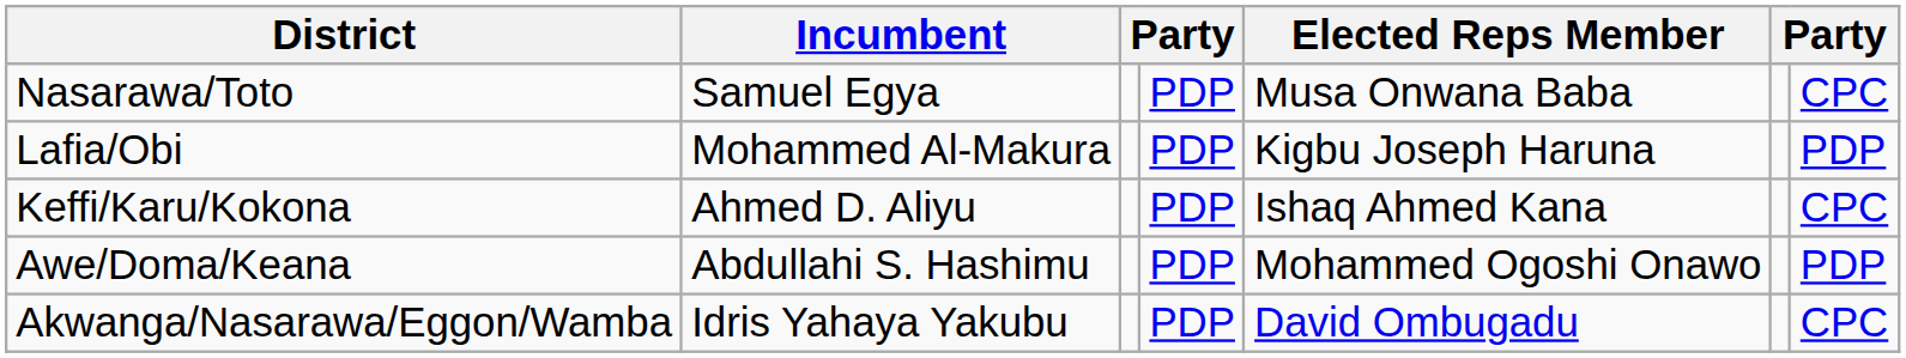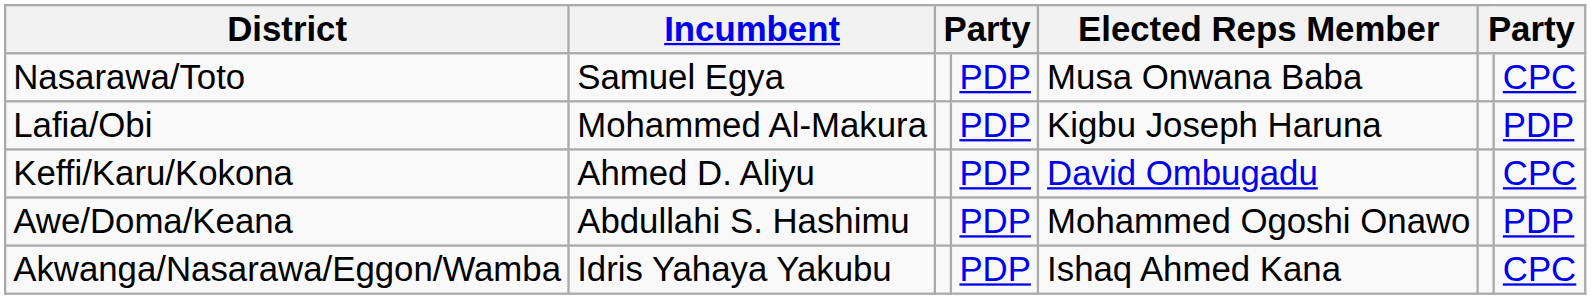Keffi/Karu/Kokona | Elected Reps Member: Ishaq Ahmed Kana -> David Ombugadu
Akwanga/Nasarawa/Eggon/Wamba | Elected Reps Member: David Ombugadu -> Ishaq Ahmed Kana
